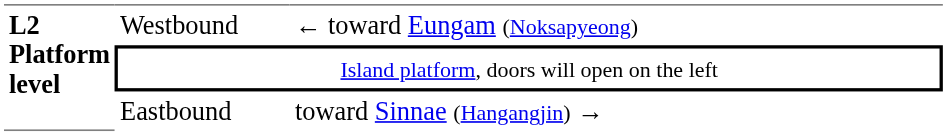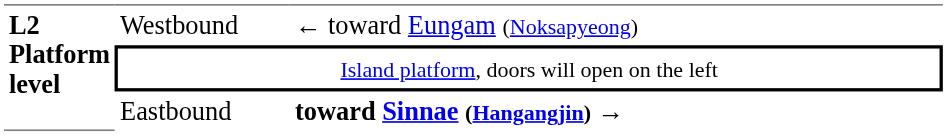Eastbound | column 3: normal -> bold
